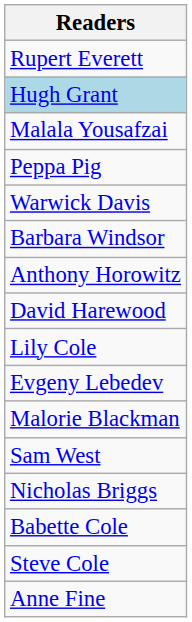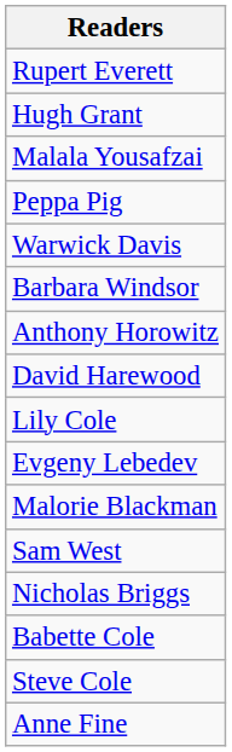row 3 | column 1: lightblue background -> no background
